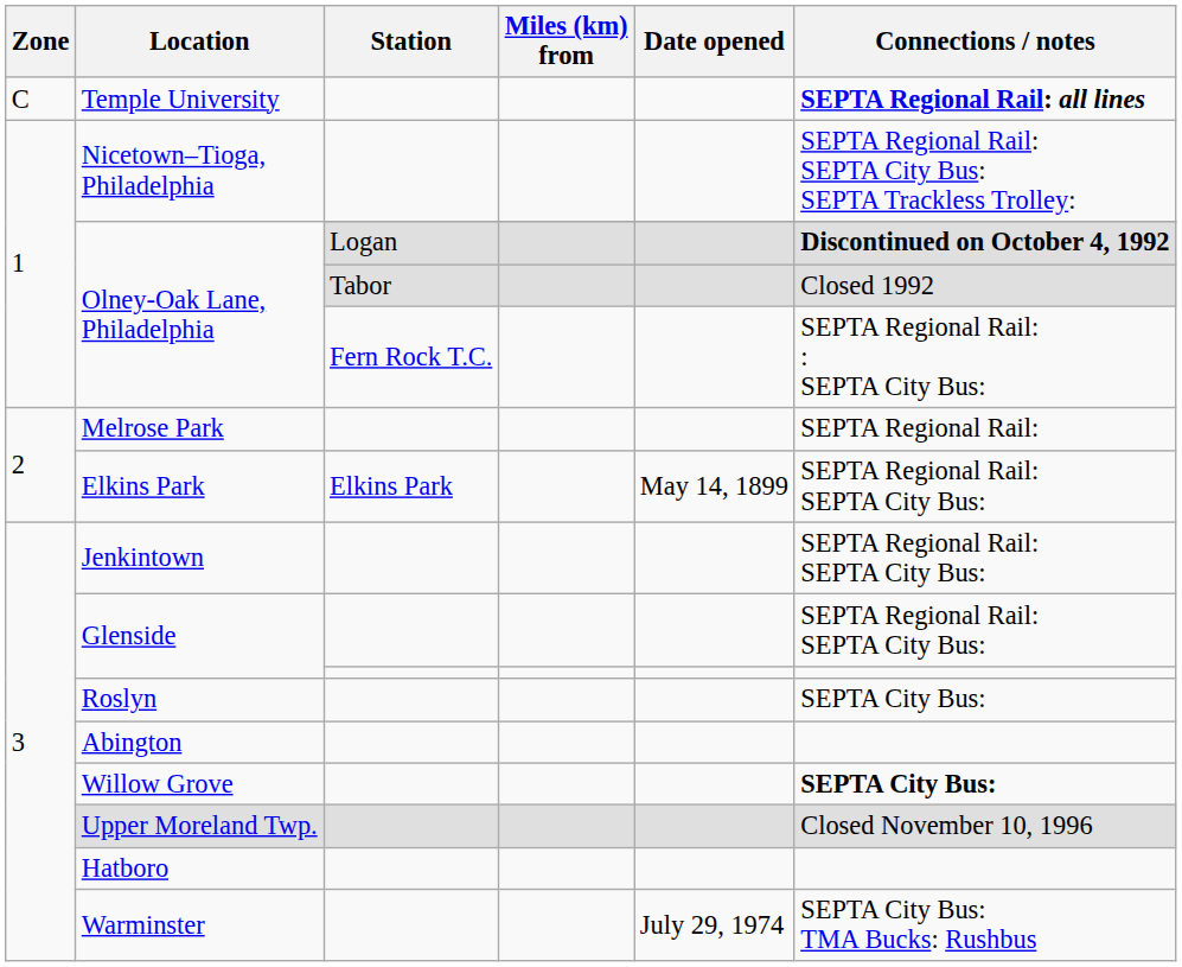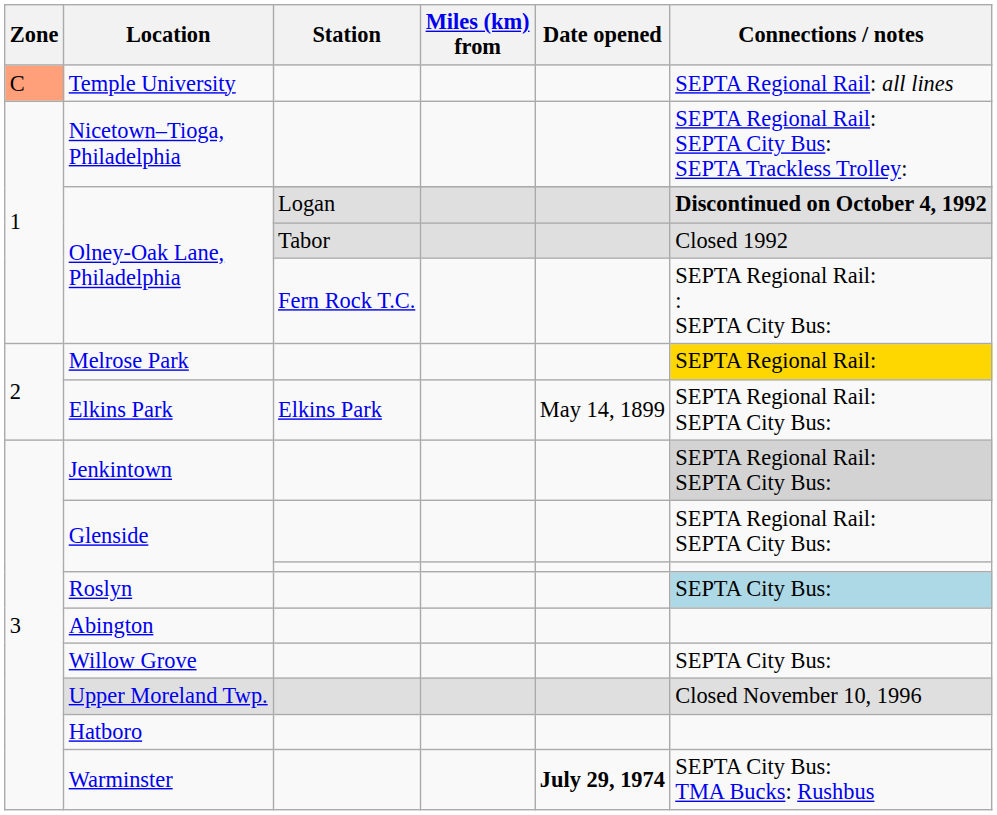Temple University | Zone: no background -> lightsalmon background
Temple University | Connections / notes: bold -> normal
Melrose Park | Connections / notes: no background -> gold background
Jenkintown | Connections / notes: no background -> lightgrey background
Roslyn | Connections / notes: no background -> lightblue background
Willow Grove | Connections / notes: bold -> normal
Warminster | Date opened: normal -> bold
